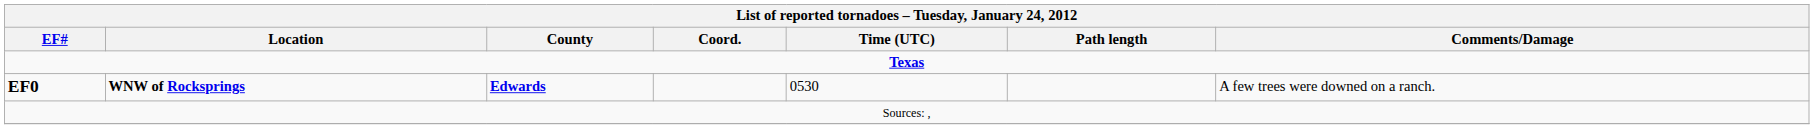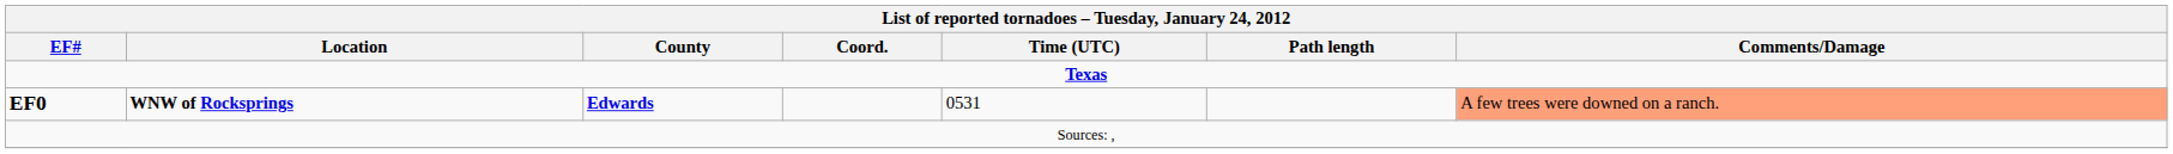EF0 | Time (UTC): 0530 -> 0531
EF0 | Comments/Damage: no background -> lightsalmon background
